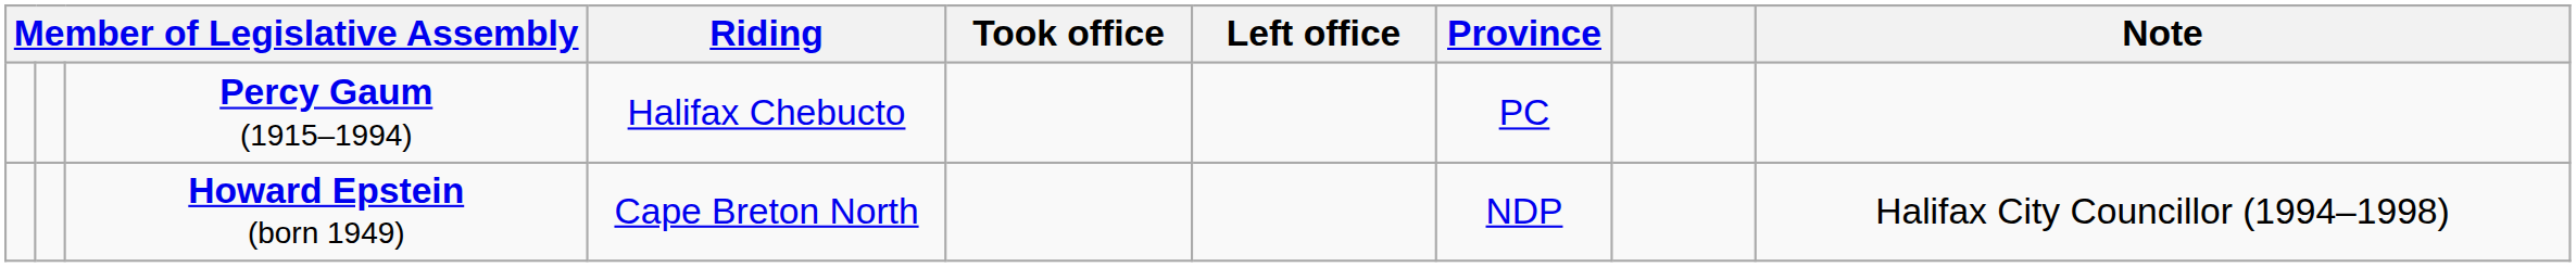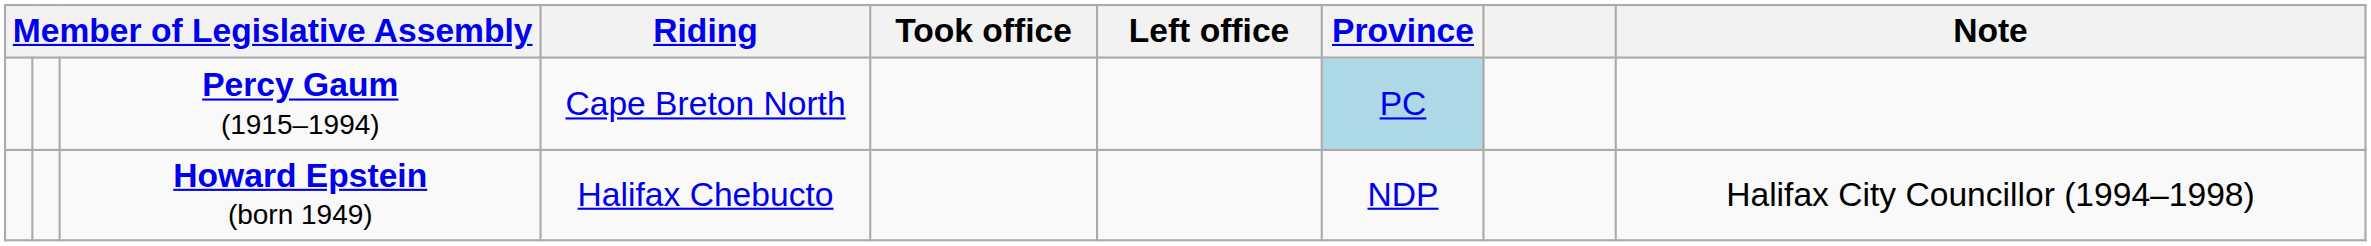Percy Gaum (1915–1994) | Riding: Halifax Chebucto -> Cape Breton North
Percy Gaum (1915–1994) | Province: no background -> lightblue background
Howard Epstein (born 1949) | Riding: Cape Breton North -> Halifax Chebucto
